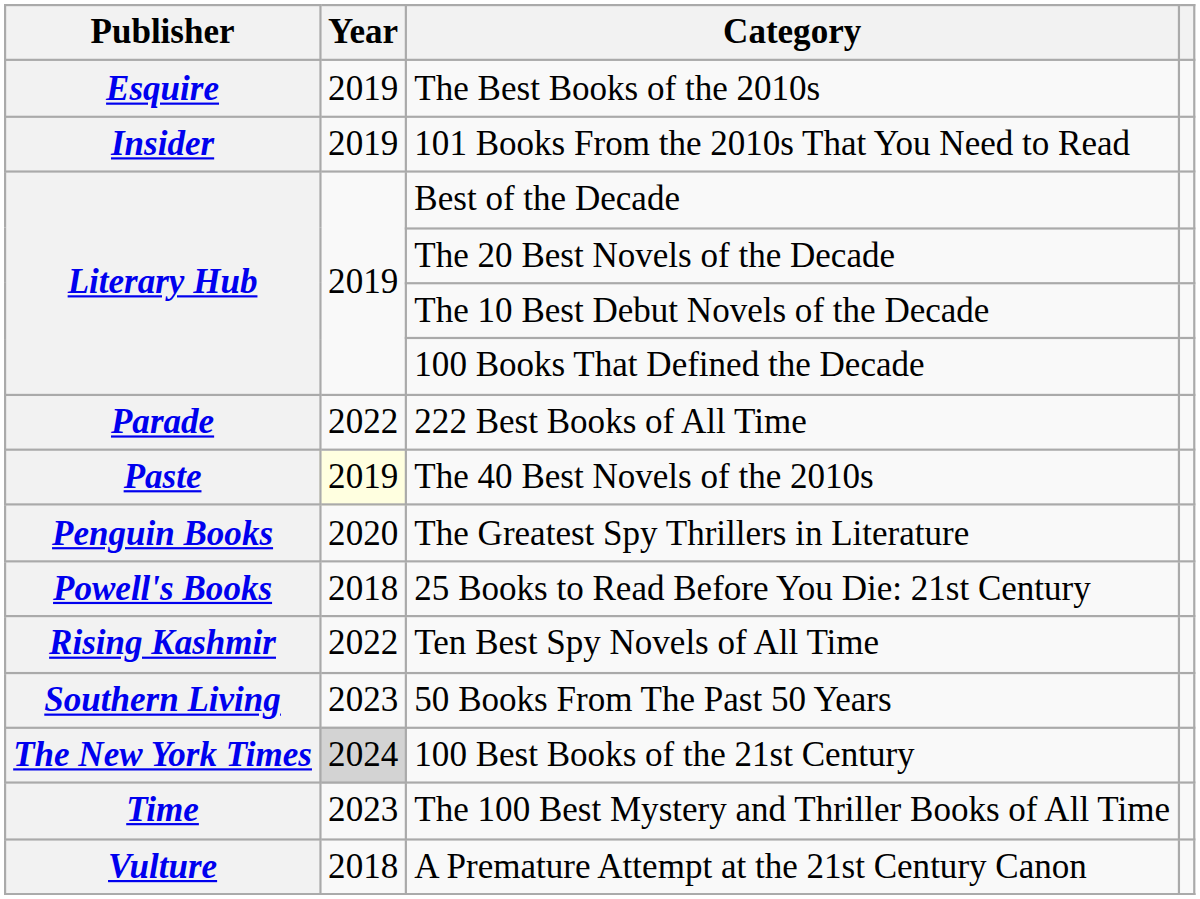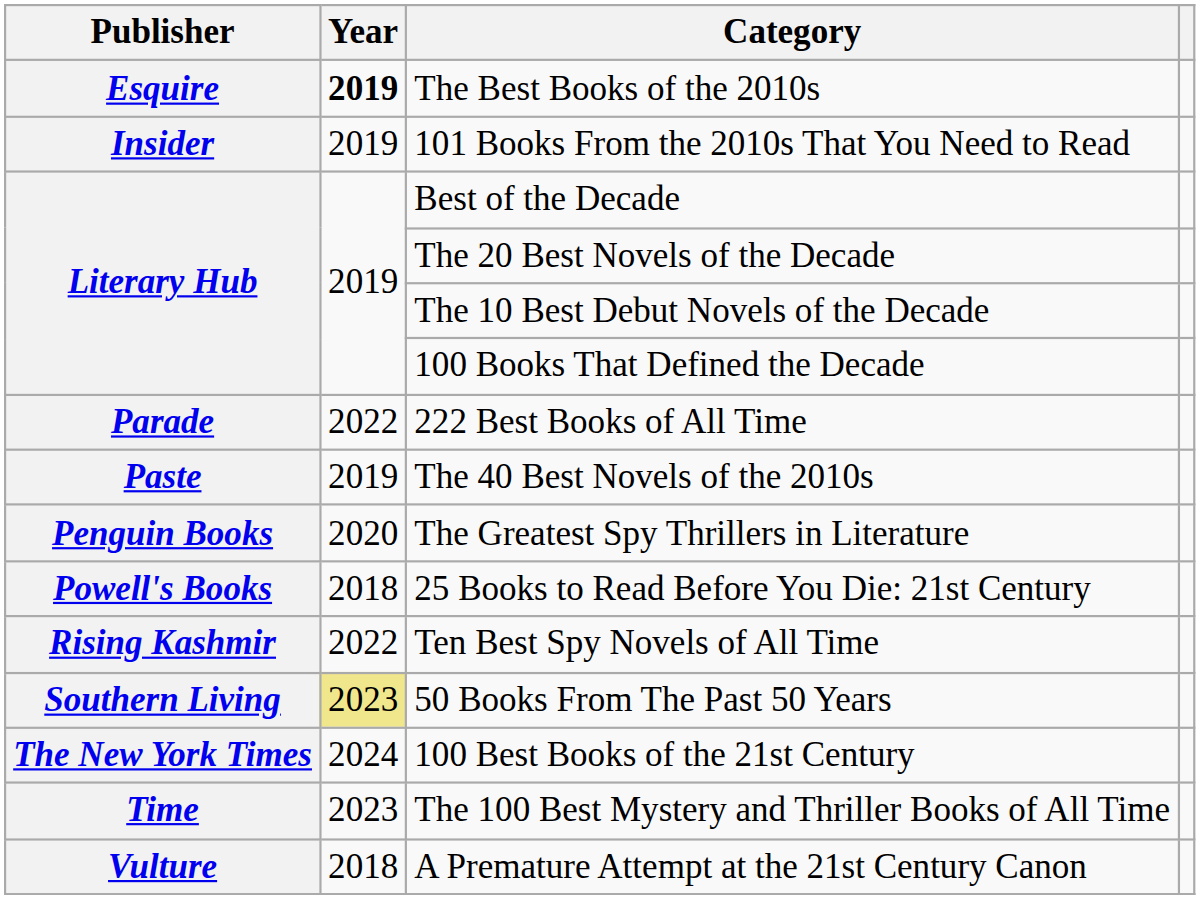The Best Books of the 2010s | Year: normal -> bold
The 40 Best Novels of the 2010s | Year: lightyellow background -> no background
50 Books From The Past 50 Years | Year: no background -> khaki background
100 Best Books of the 21st Century | Year: lightgrey background -> no background
